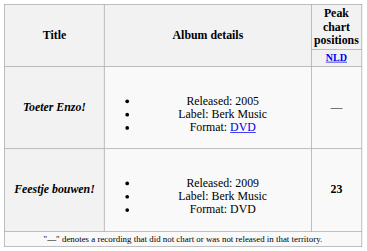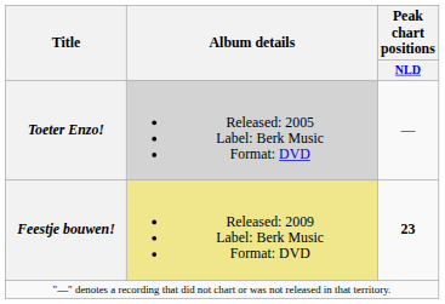Toeter Enzo! | Album details: no background -> lightgrey background
Feestje bouwen! | Album details: no background -> khaki background
